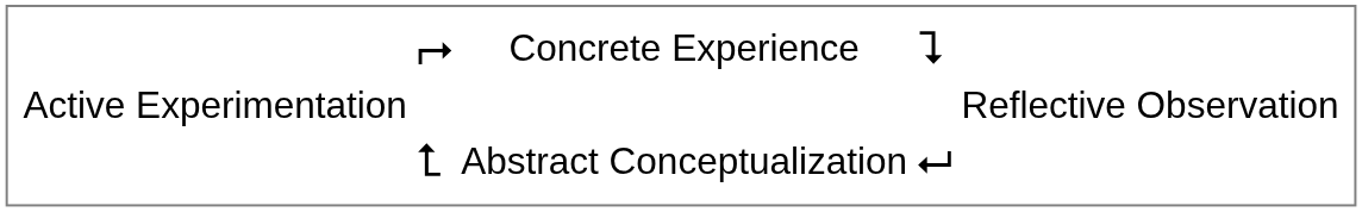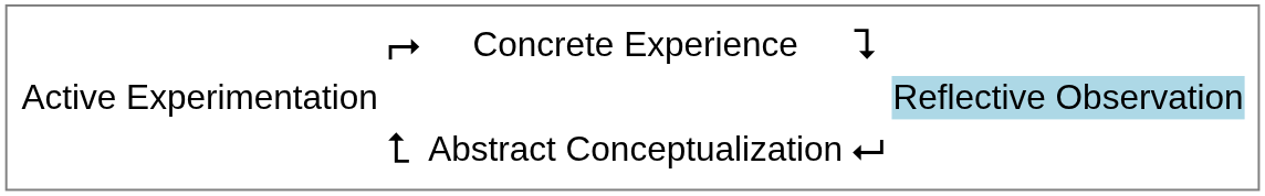Active Experimentation | column 5: no background -> lightblue background
